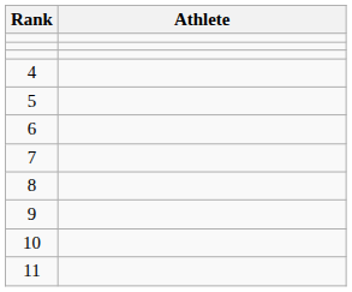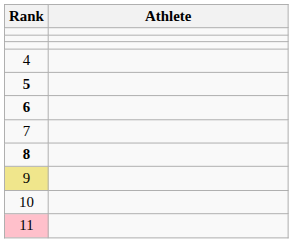row 6 | Rank: normal -> bold
row 7 | Rank: normal -> bold
row 9 | Rank: normal -> bold
row 10 | Rank: no background -> khaki background
row 12 | Rank: no background -> pink background
